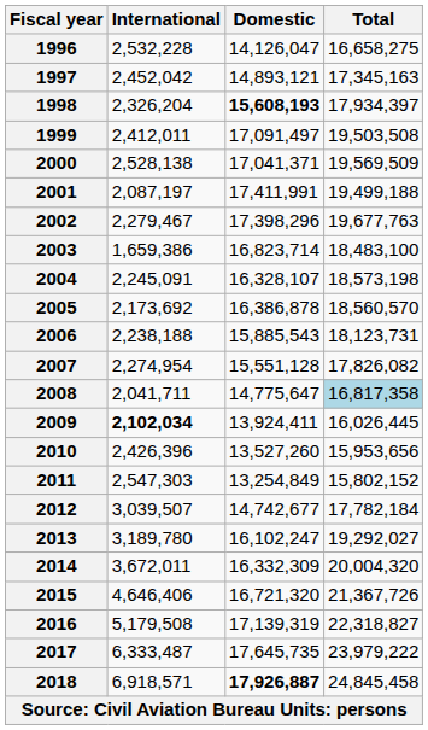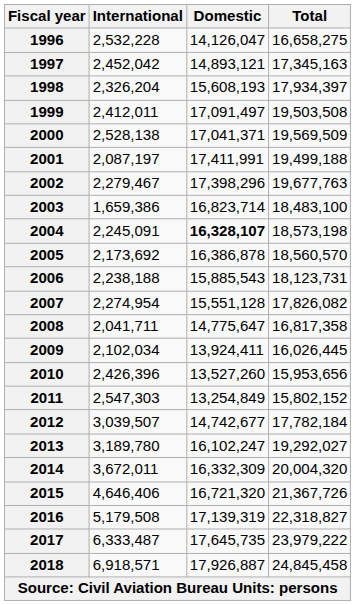1998 | Domestic: bold -> normal
2004 | Domestic: normal -> bold
2008 | Total: lightblue background -> no background
2009 | International: bold -> normal
2018 | Domestic: bold -> normal
